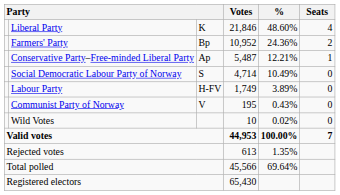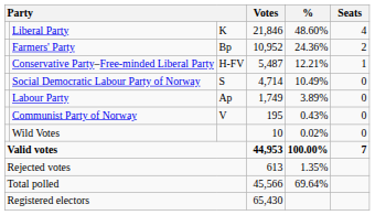Conservative Party–Free-minded Liberal Party | column 3: Ap -> H-FV
Labour Party | column 3: H-FV -> Ap
